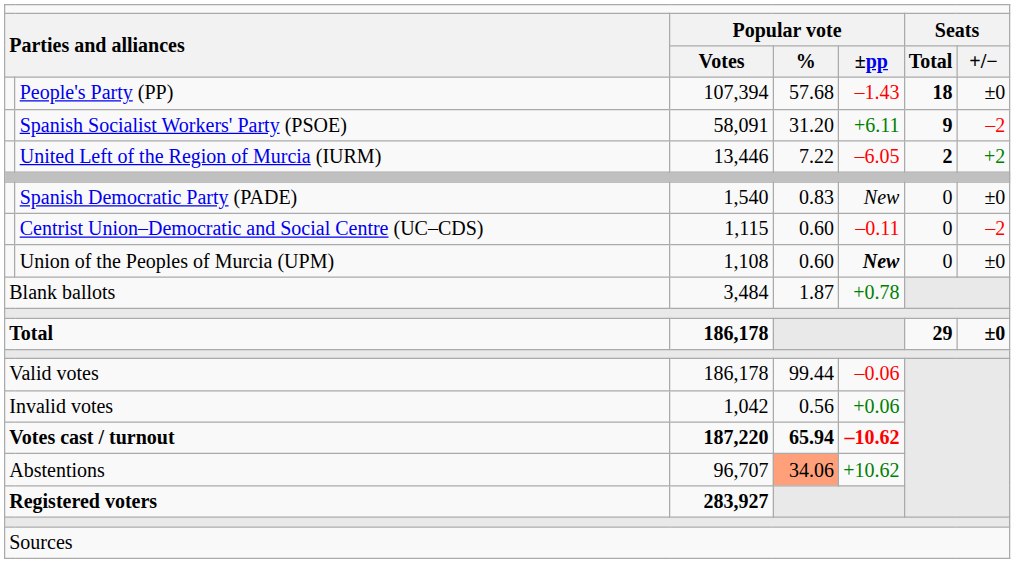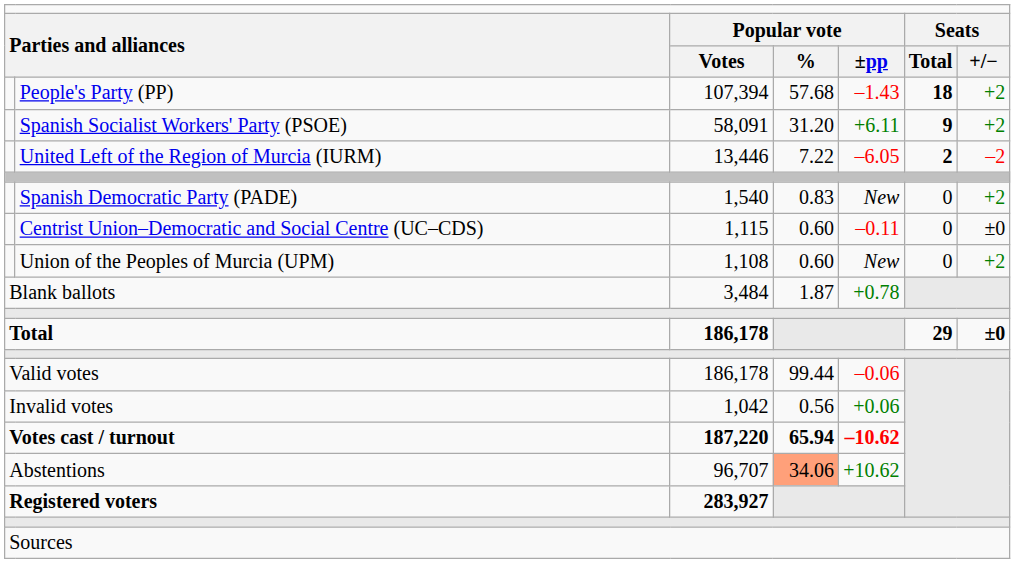People's Party (PP) | column 7: ±0 -> +2
Spanish Socialist Workers' Party (PSOE) | column 7: –2 -> +2
United Left of the Region of Murcia (IURM) | column 7: +2 -> –2
Spanish Democratic Party (PADE) | column 7: ±0 -> +2
Centrist Union–Democratic and Social Centre (UC–CDS) | column 7: –2 -> ±0
Union of the Peoples of Murcia (UPM) | column 5: bold -> normal
Union of the Peoples of Murcia (UPM) | column 7: ±0 -> +2
